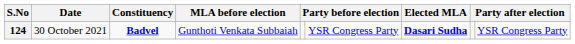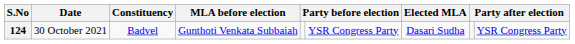124 | Constituency: bold -> normal
124 | Elected MLA: bold -> normal
